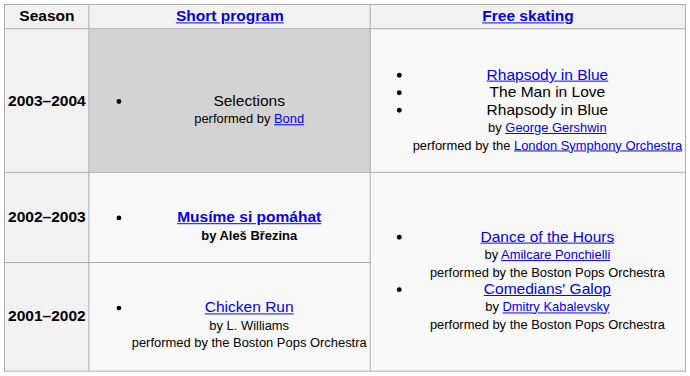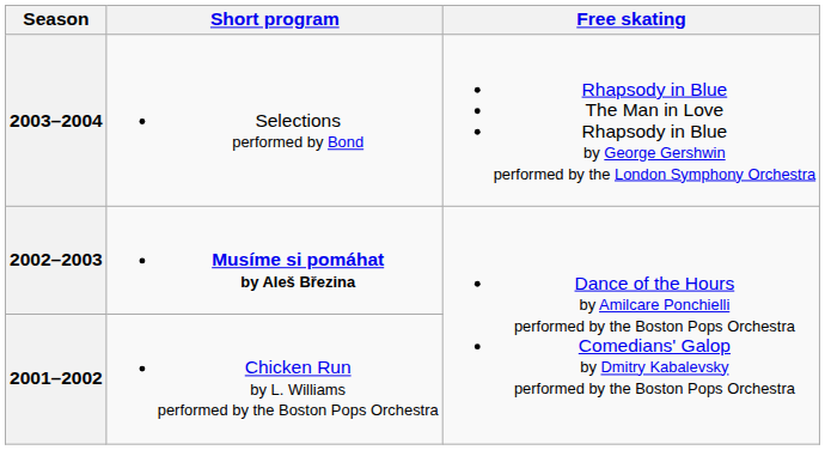2003–2004 | Short program: lightgrey background -> no background
